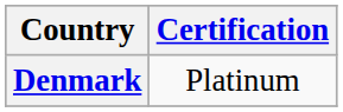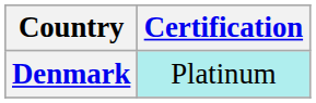Denmark | Certification: no background -> paleturquoise background
